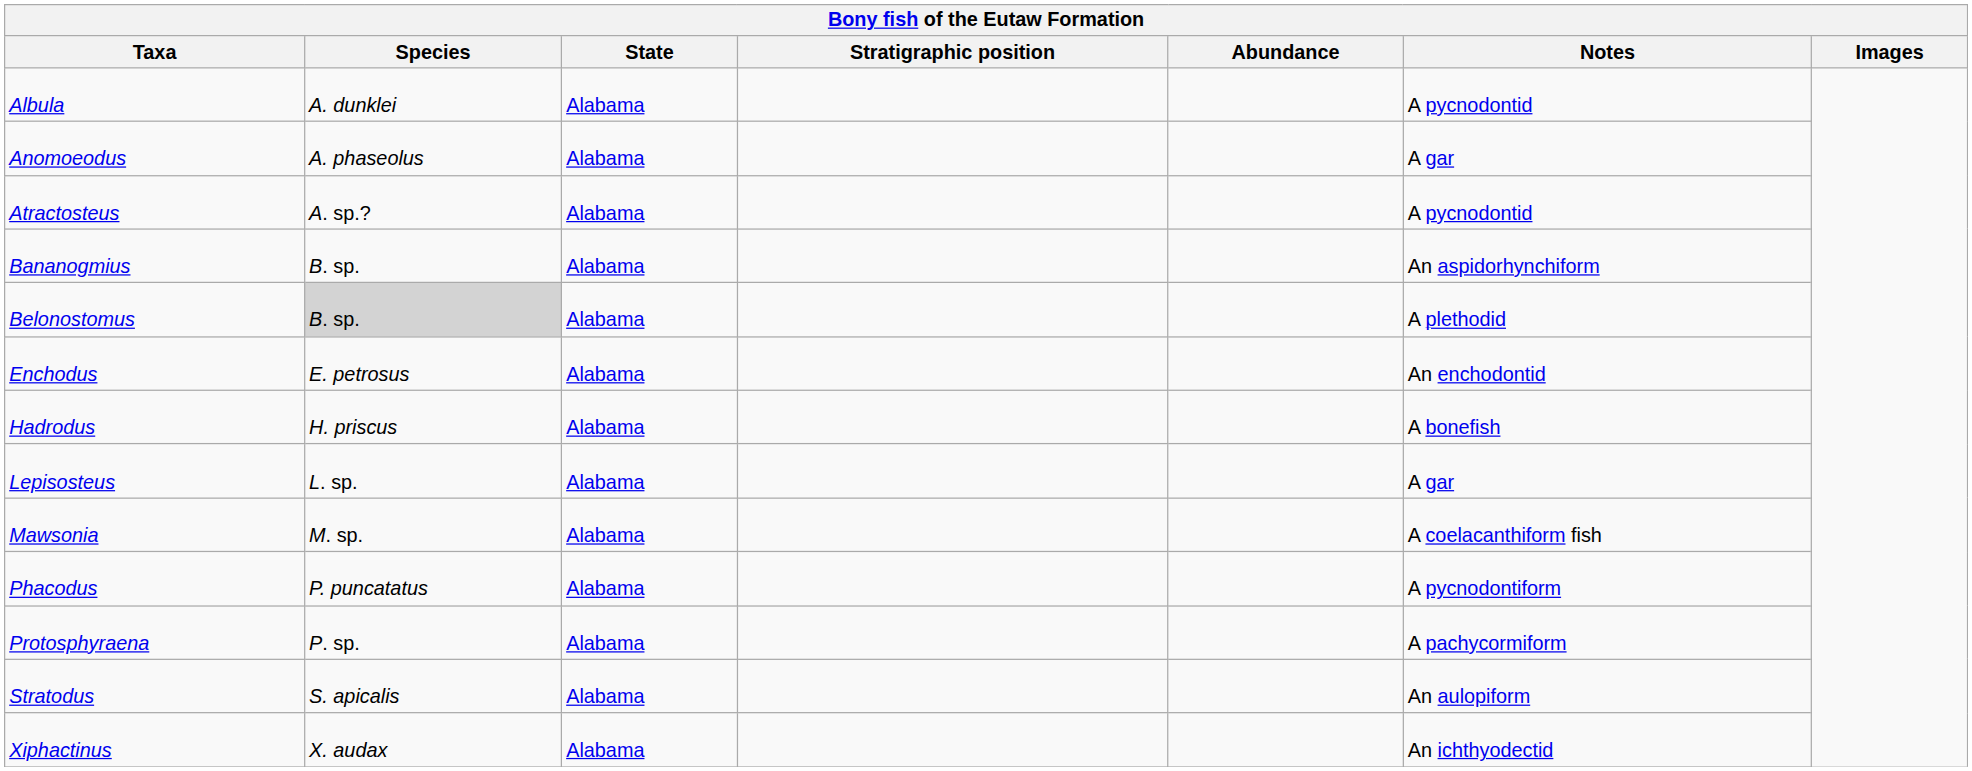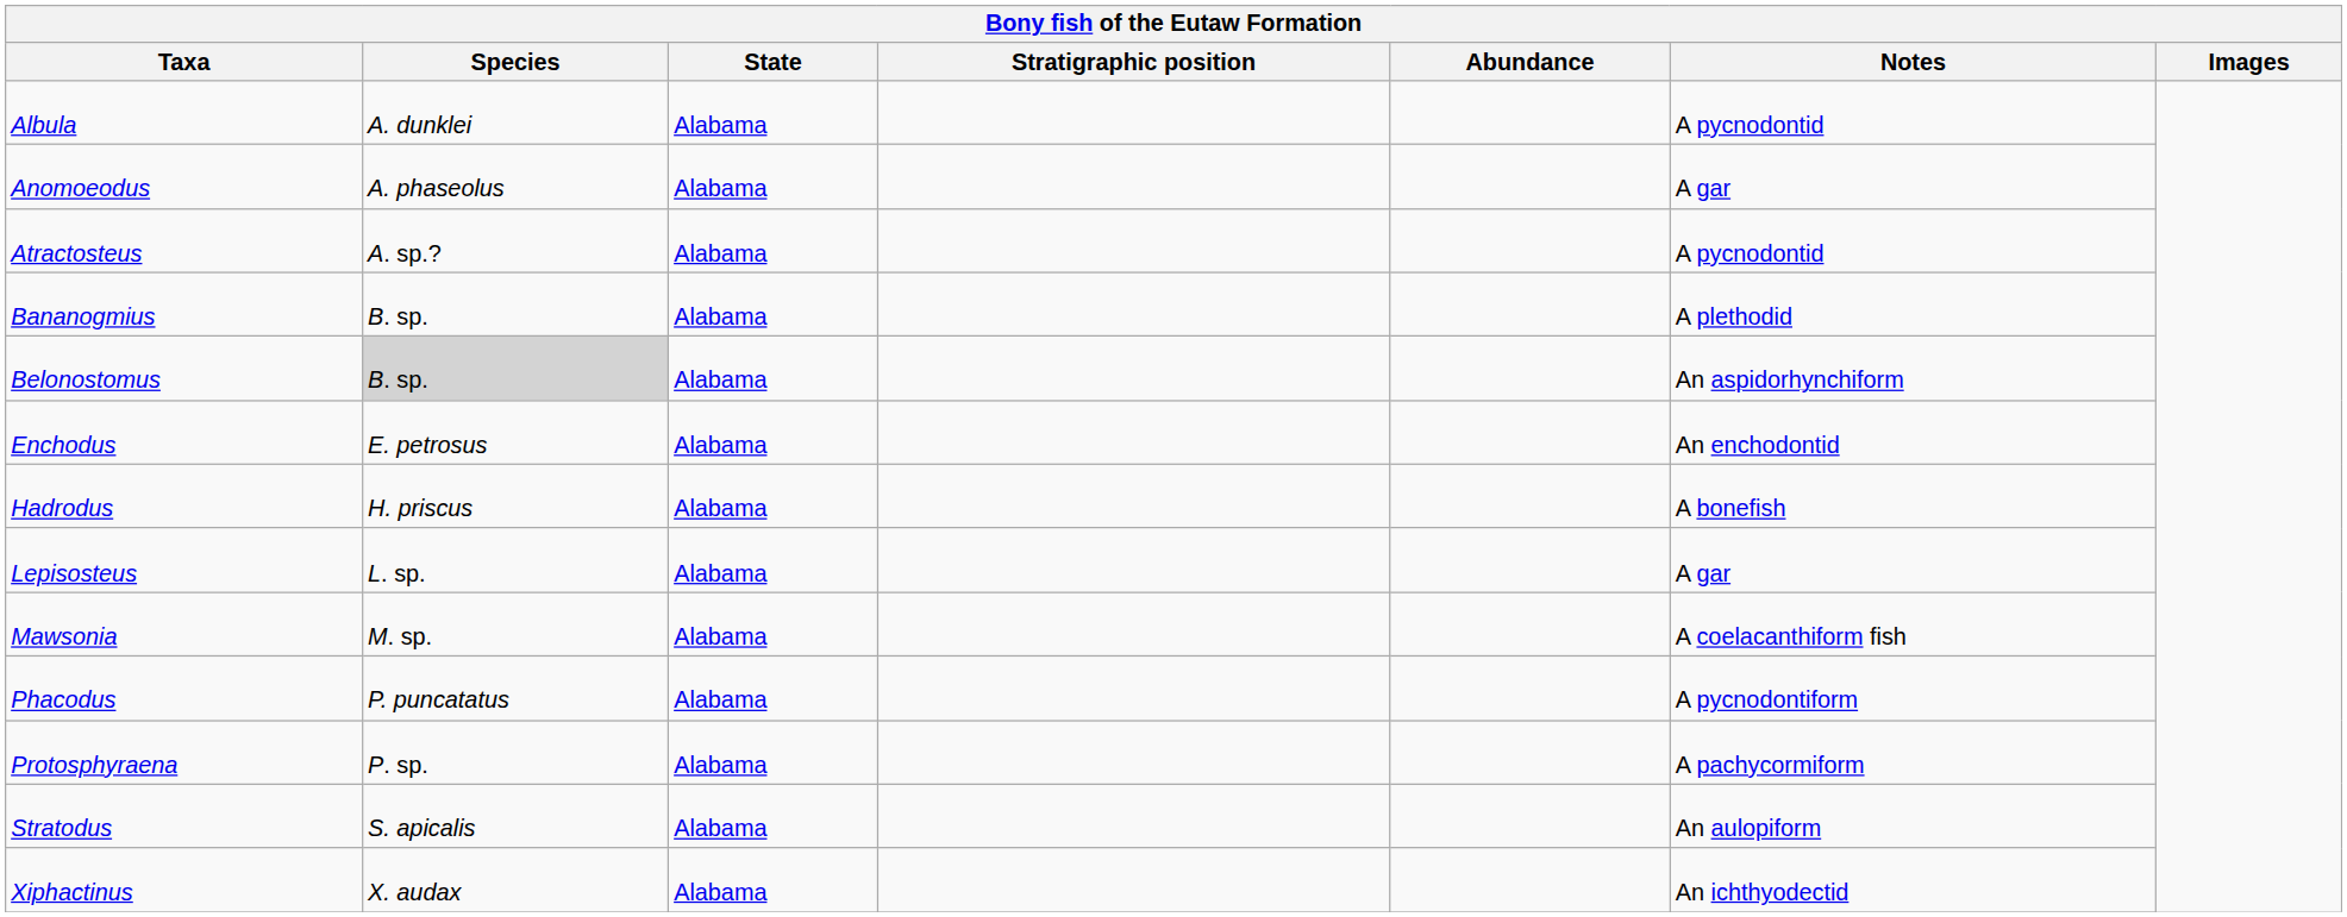Bananogmius | Notes: An aspidorhynchiform -> A plethodid
Belonostomus | Notes: A plethodid -> An aspidorhynchiform
